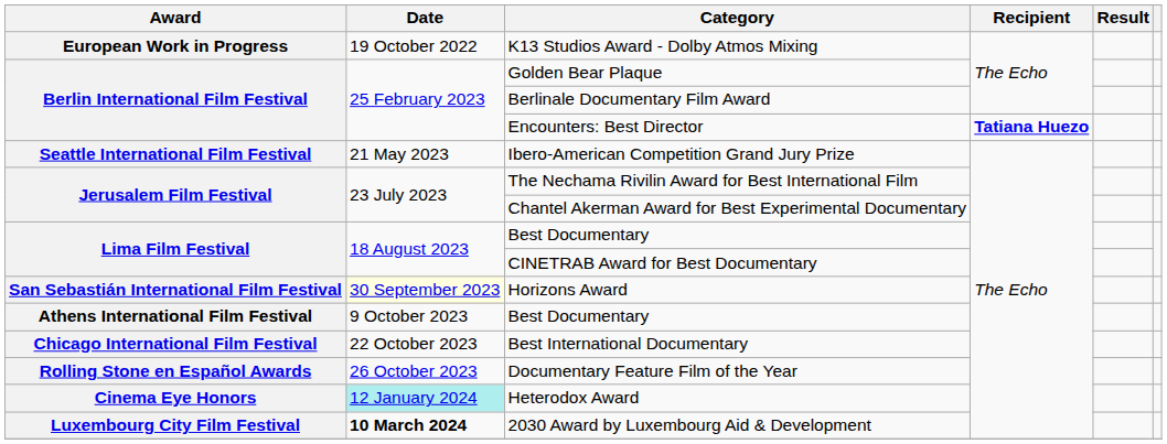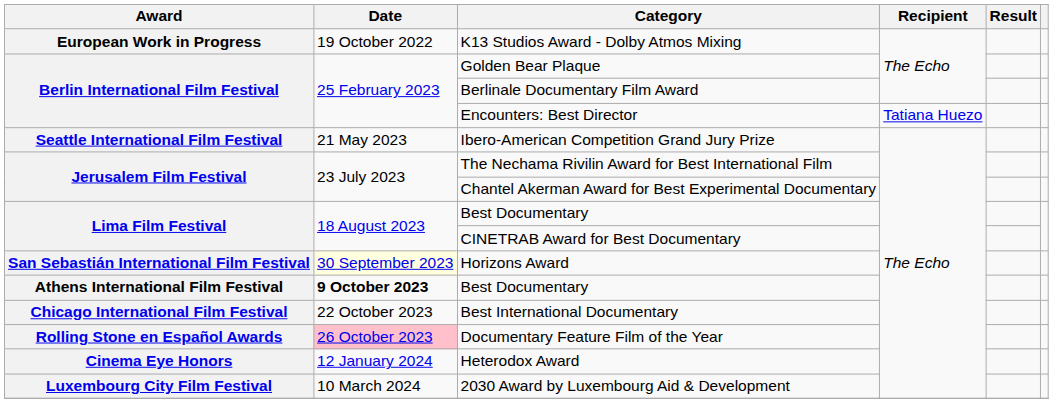Encounters: Best Director | Recipient: bold -> normal
Athens International Film Festival / Best Documentary | Date: normal -> bold
Documentary Feature Film of the Year | Date: no background -> pink background
Heterodox Award | Date: paleturquoise background -> no background
2030 Award by Luxembourg Aid & Development | Date: bold -> normal
